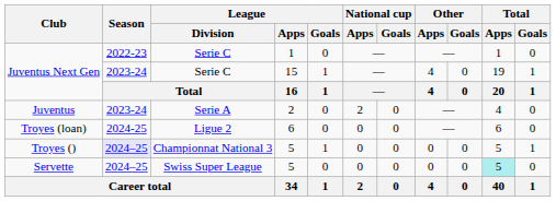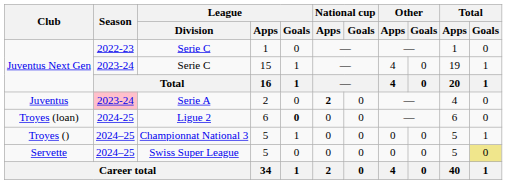Juventus | Season: no background -> pink background
Juventus | National cup / Apps: normal -> bold
Troyes (loan) | League / Goals: normal -> bold
Troyes () | Season: lavender background -> no background
Servette | Total / Apps: paleturquoise background -> no background
Servette | Total / Goals: no background -> khaki background
